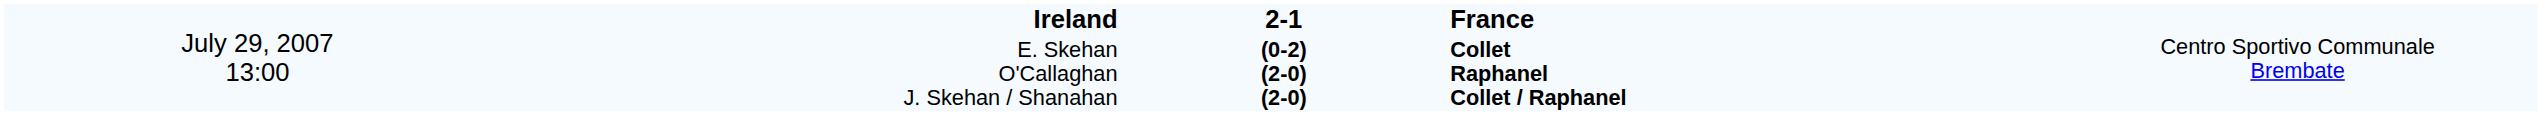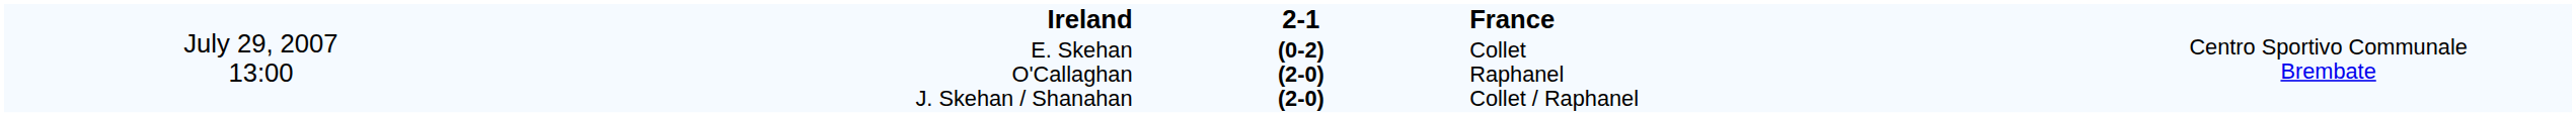E. Skehan O'Callaghan J. Skehan / Shanahan | column 4: bold -> normal
